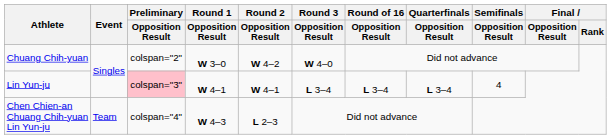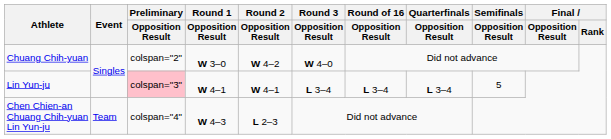Lin Yun-ju | Semifinals / Opposition Result: 4 -> 5
